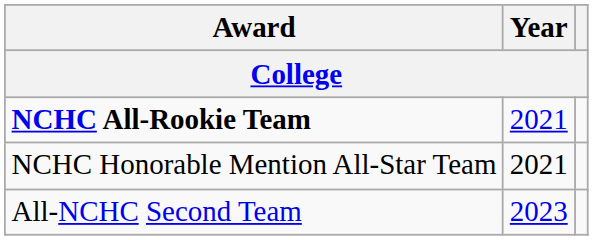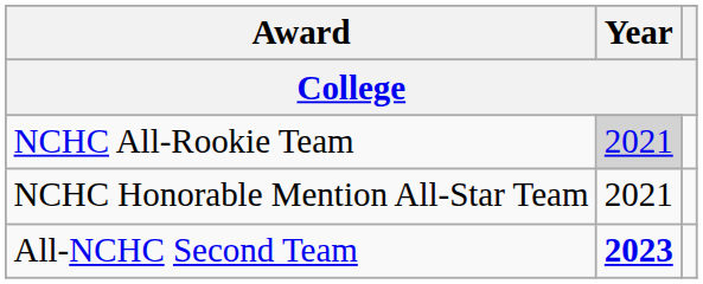row 3 | Award: bold -> normal
row 3 | Year: no background -> lightgrey background
row 5 | Year: normal -> bold
